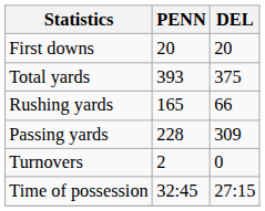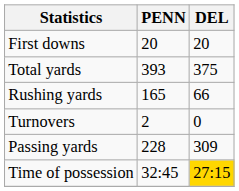rows swapped: Passing yards <-> Turnovers
Time of possession | DEL: no background -> gold background
